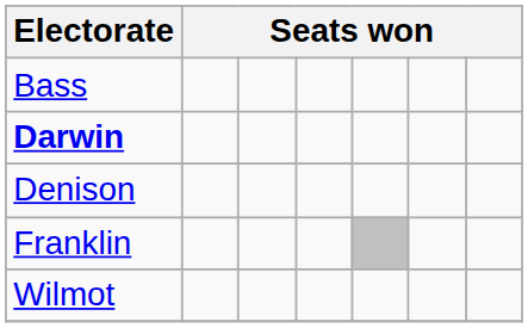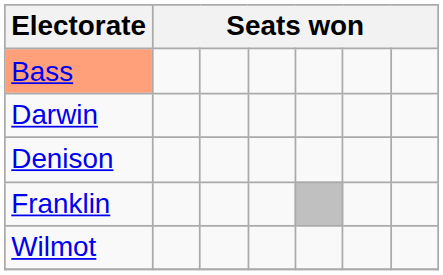Bass | Electorate: no background -> lightsalmon background
Darwin | Electorate: bold -> normal
